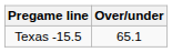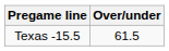Texas -15.5 | Over/under: 65.1 -> 61.5
